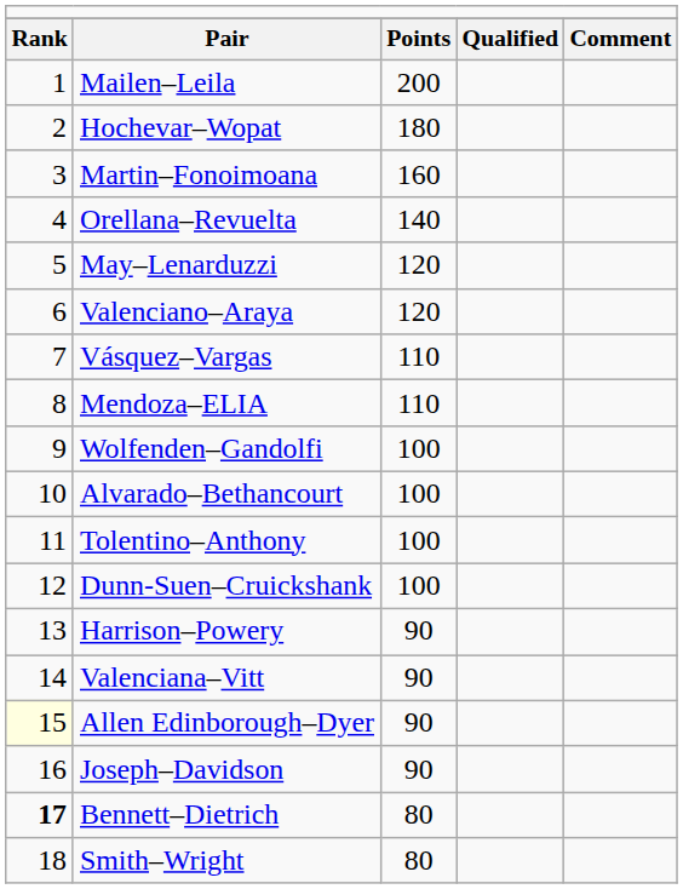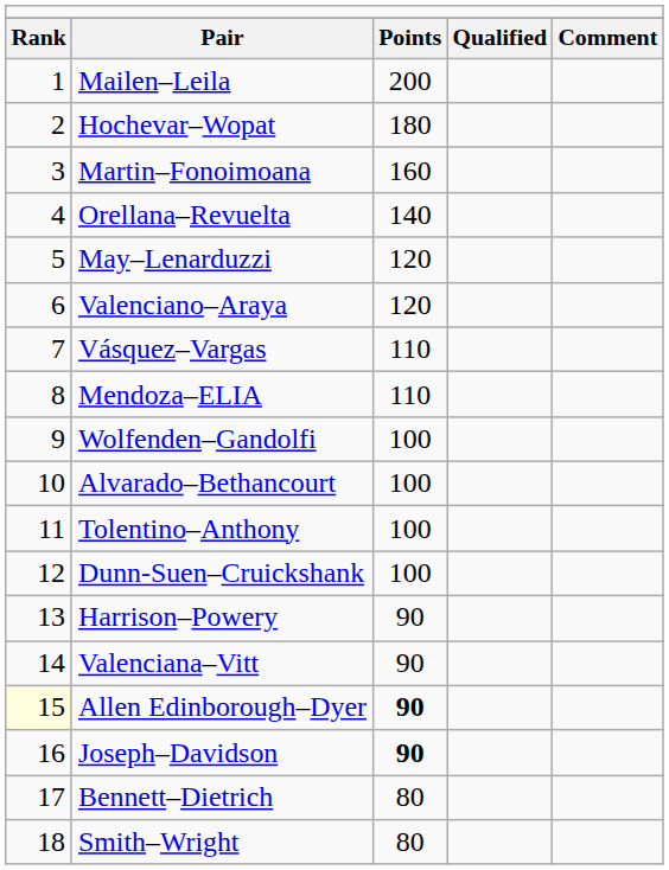Allen Edinborough–Dyer | column 3: normal -> bold
Joseph–Davidson | column 3: normal -> bold
Bennett–Dietrich | column 1: bold -> normal
